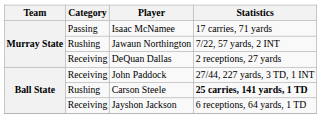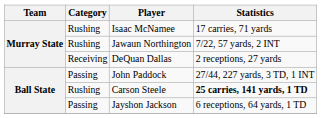Isaac McNamee | Category: Passing -> Rushing
John Paddock | Category: Receiving -> Passing
Jayshon Jackson | Category: Receiving -> Passing
